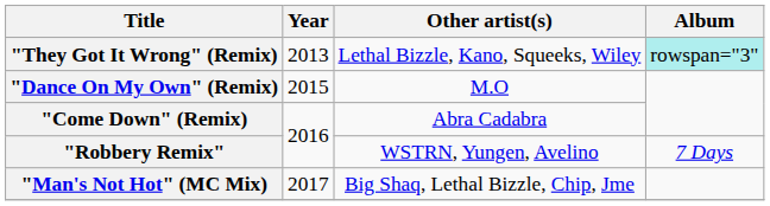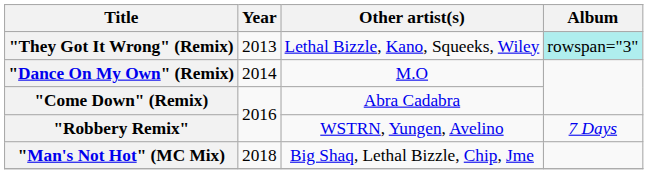"Dance On My Own" (Remix) | Year: 2015 -> 2014
"Man's Not Hot" (MC Mix) | Year: 2017 -> 2018
